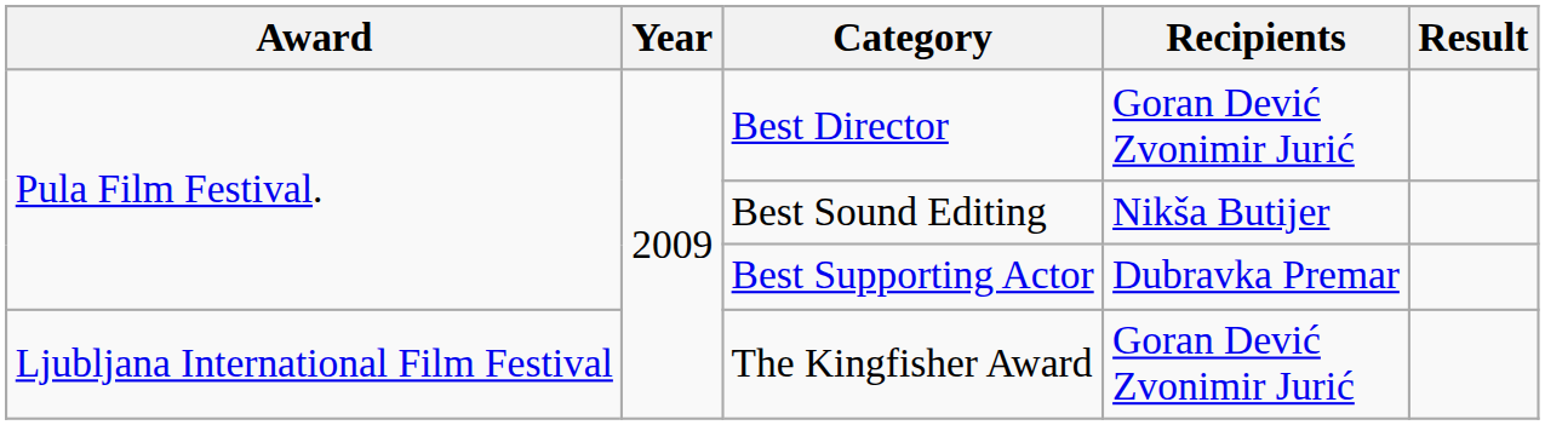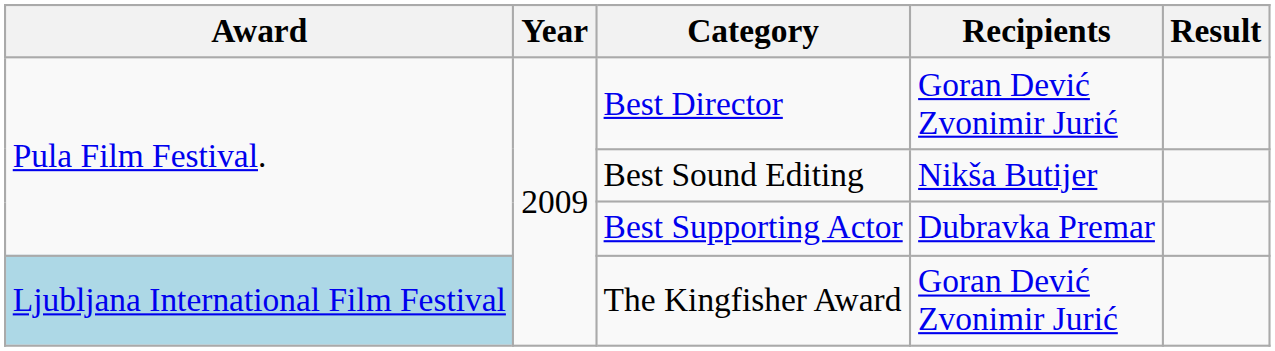The Kingfisher Award | Award: no background -> lightblue background
